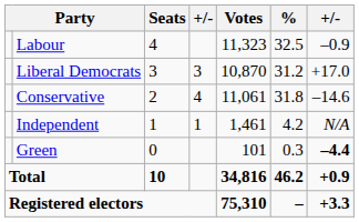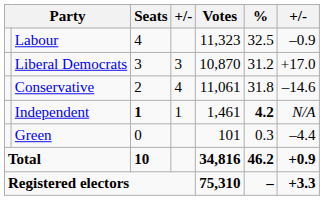Independent | Seats: normal -> bold
Independent | %: normal -> bold
Green | column 7: bold -> normal
